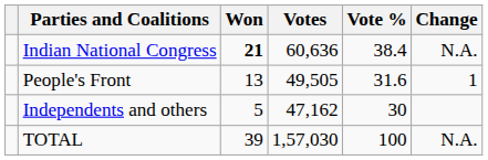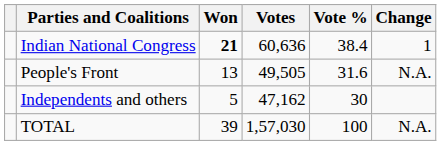Indian National Congress | Change: N.A. -> 1
People's Front | Change: 1 -> N.A.
